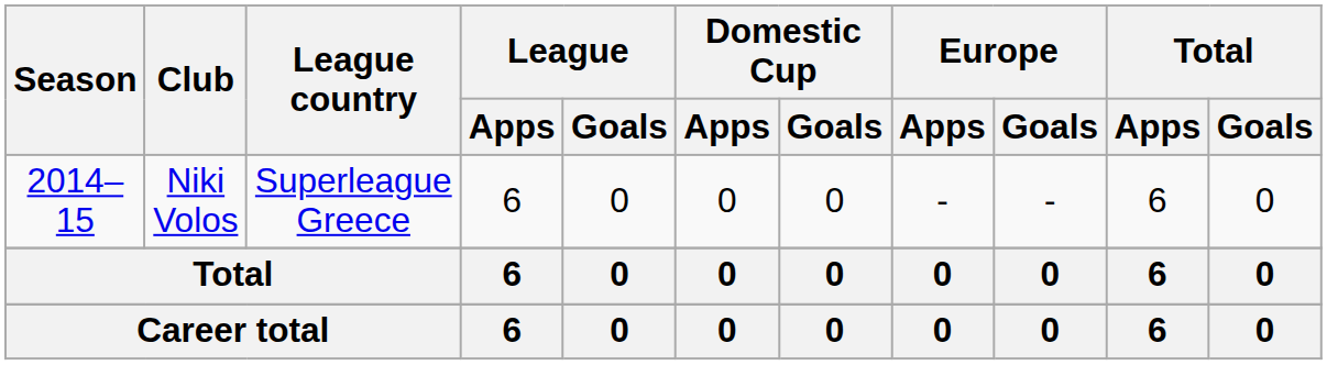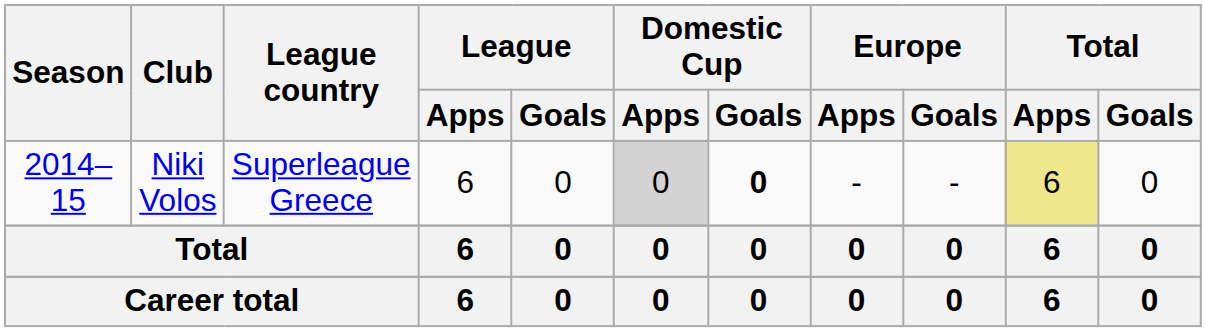Niki Volos | Domestic Cup / Apps: no background -> lightgrey background
Niki Volos | Domestic Cup / Goals: normal -> bold
Niki Volos | Total / Apps: no background -> khaki background
